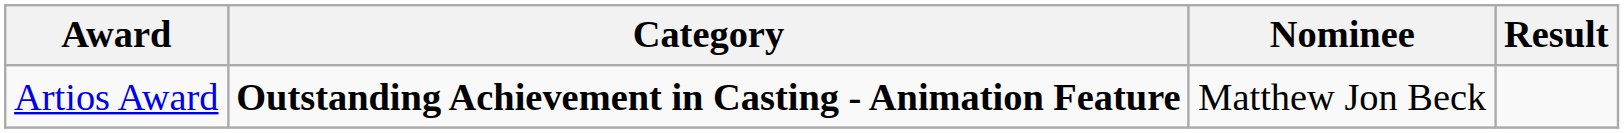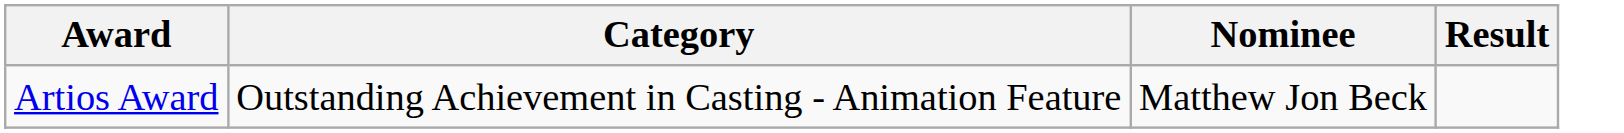Artios Award | Category: bold -> normal
